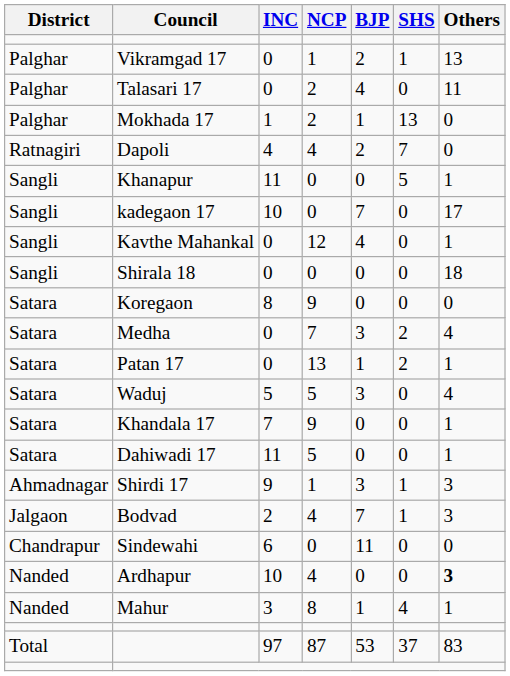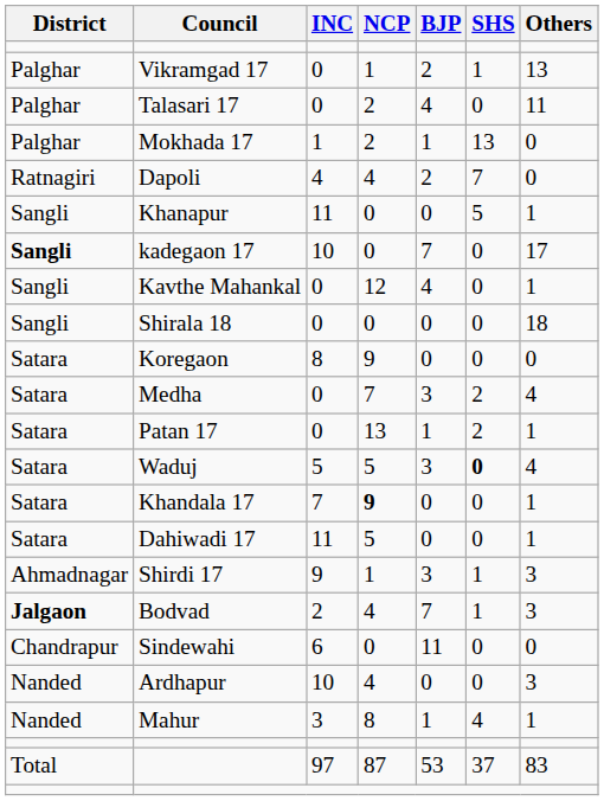kadegaon 17 | District: normal -> bold
Waduj | SHS: normal -> bold
Khandala 17 | NCP: normal -> bold
Bodvad | District: normal -> bold
Ardhapur | Others: bold -> normal
